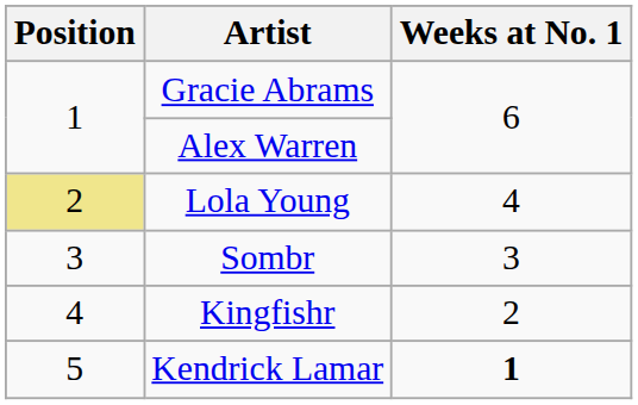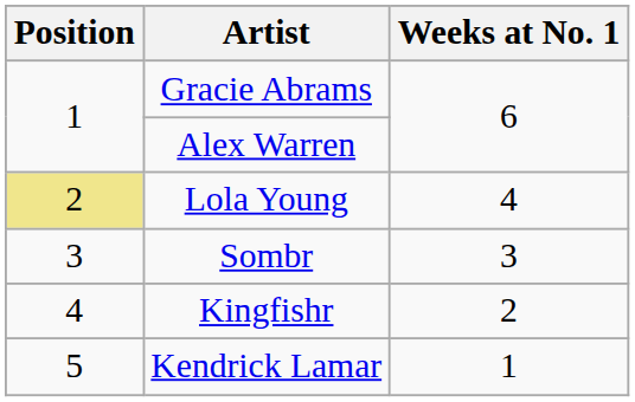Kendrick Lamar | Weeks at No. 1: bold -> normal
